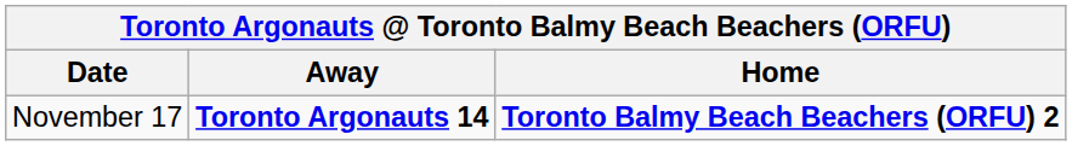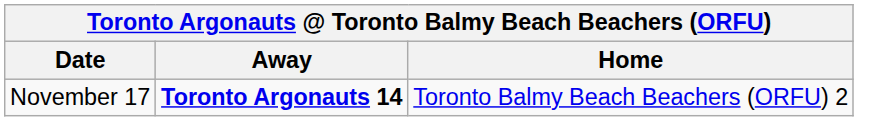November 17 | Home: bold -> normal
